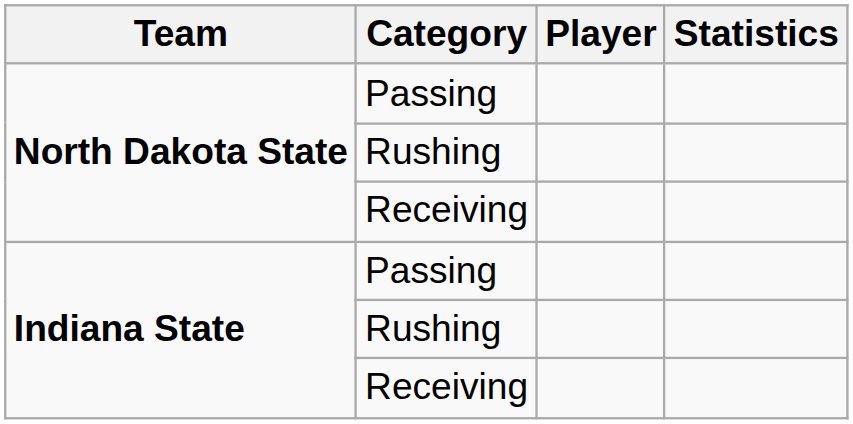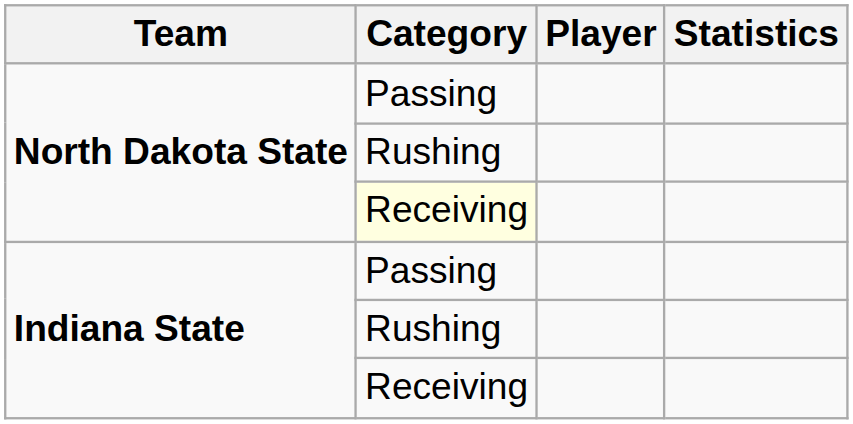North Dakota State / Receiving | Category: no background -> lightyellow background
